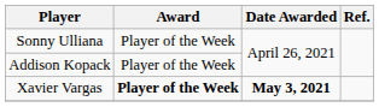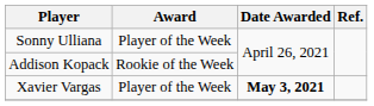Addison Kopack | Award: Player of the Week -> Rookie of the Week
Xavier Vargas | Award: bold -> normal
